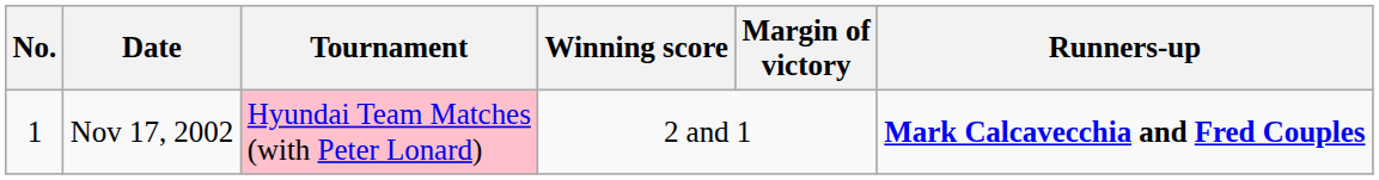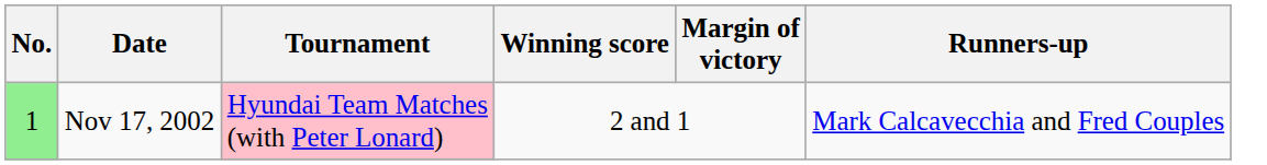Nov 17, 2002 | No.: no background -> lightgreen background
Nov 17, 2002 | Runners-up: bold -> normal
